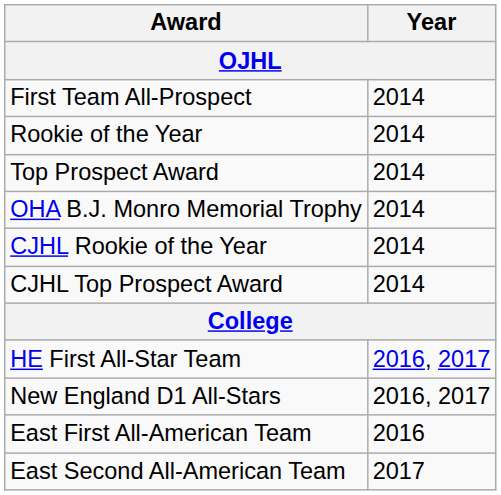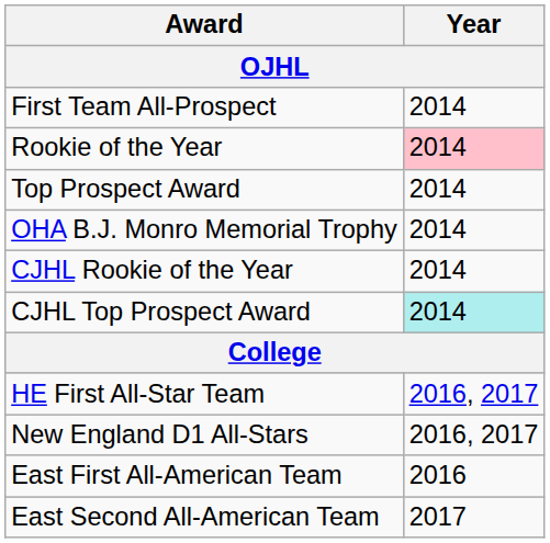Rookie of the Year | Year: no background -> pink background
CJHL Top Prospect Award | Year: no background -> paleturquoise background
